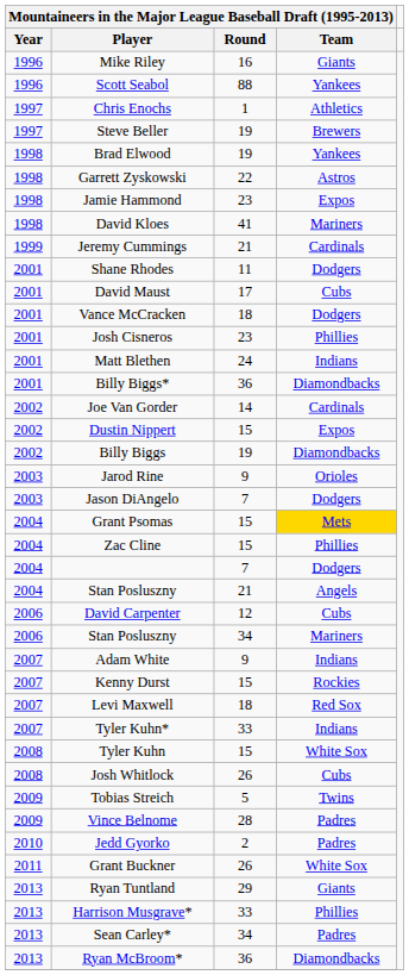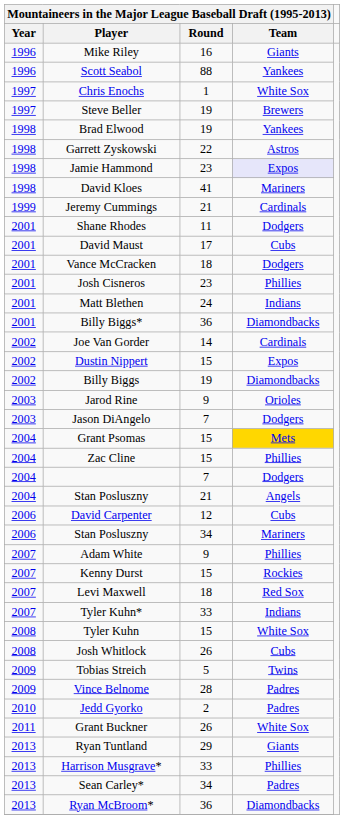Chris Enochs | column 4: Athletics -> White Sox
Jamie Hammond | column 4: no background -> lavender background
Adam White | column 4: Indians -> Phillies
